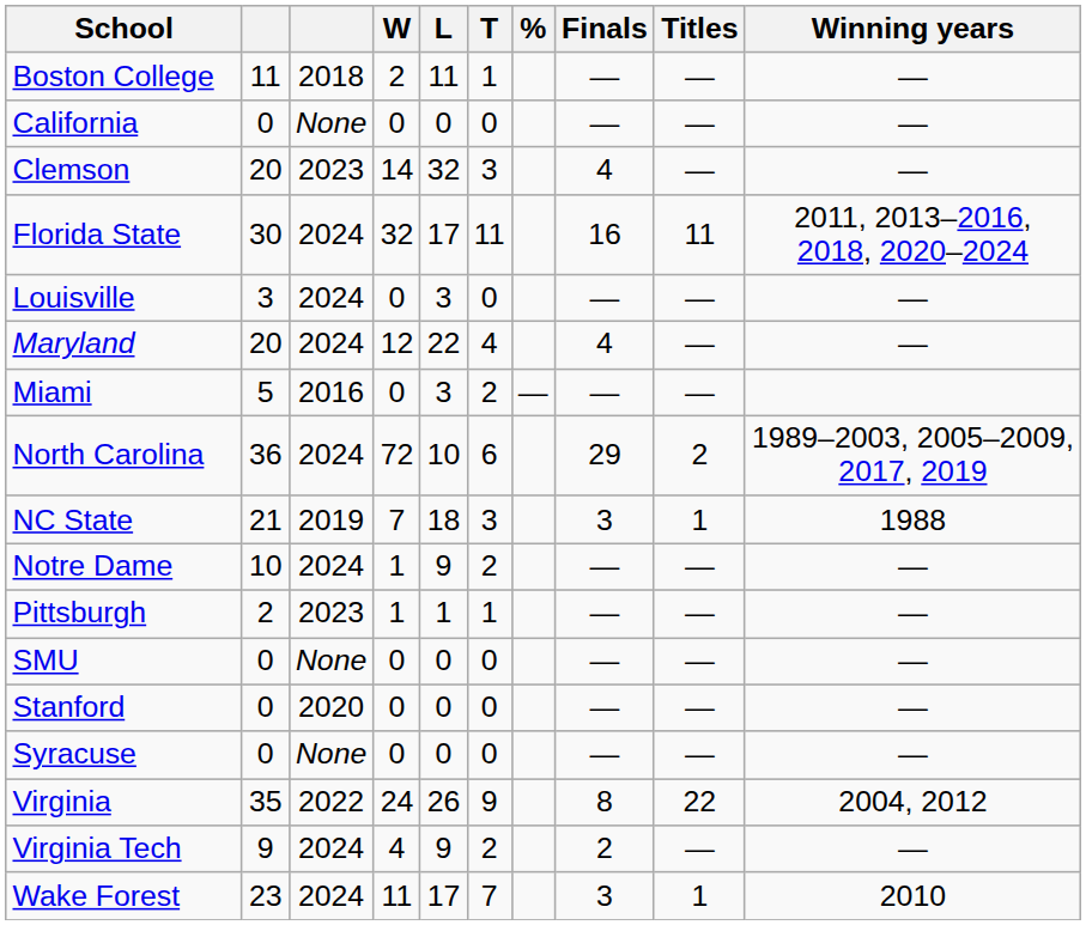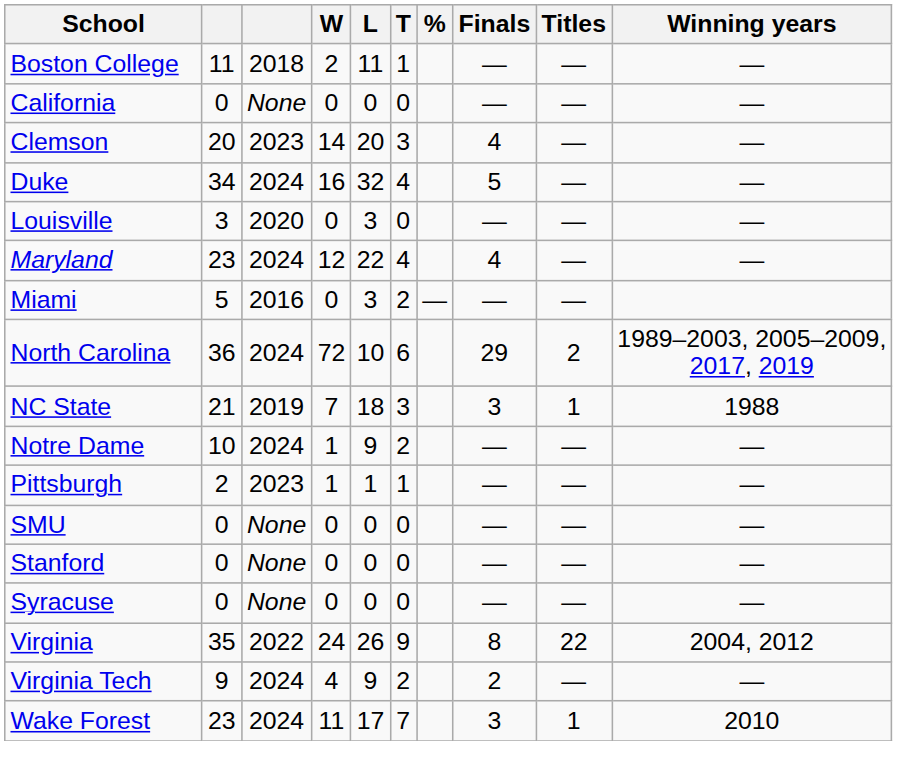Clemson | L: 32 -> 20
+ row: Duke | 34 | 2024 | 16 | 32 | 4 | 5 | — | —
- row: Florida State | 30 | 2024 | 32 | 17 | 11 | 16 | 11 | 2011, 2013–2016, 2018, 2020–2024
Louisville | column 3: 2024 -> 2020
Maryland | column 2: 20 -> 23
Stanford | column 3: 2020 -> None
